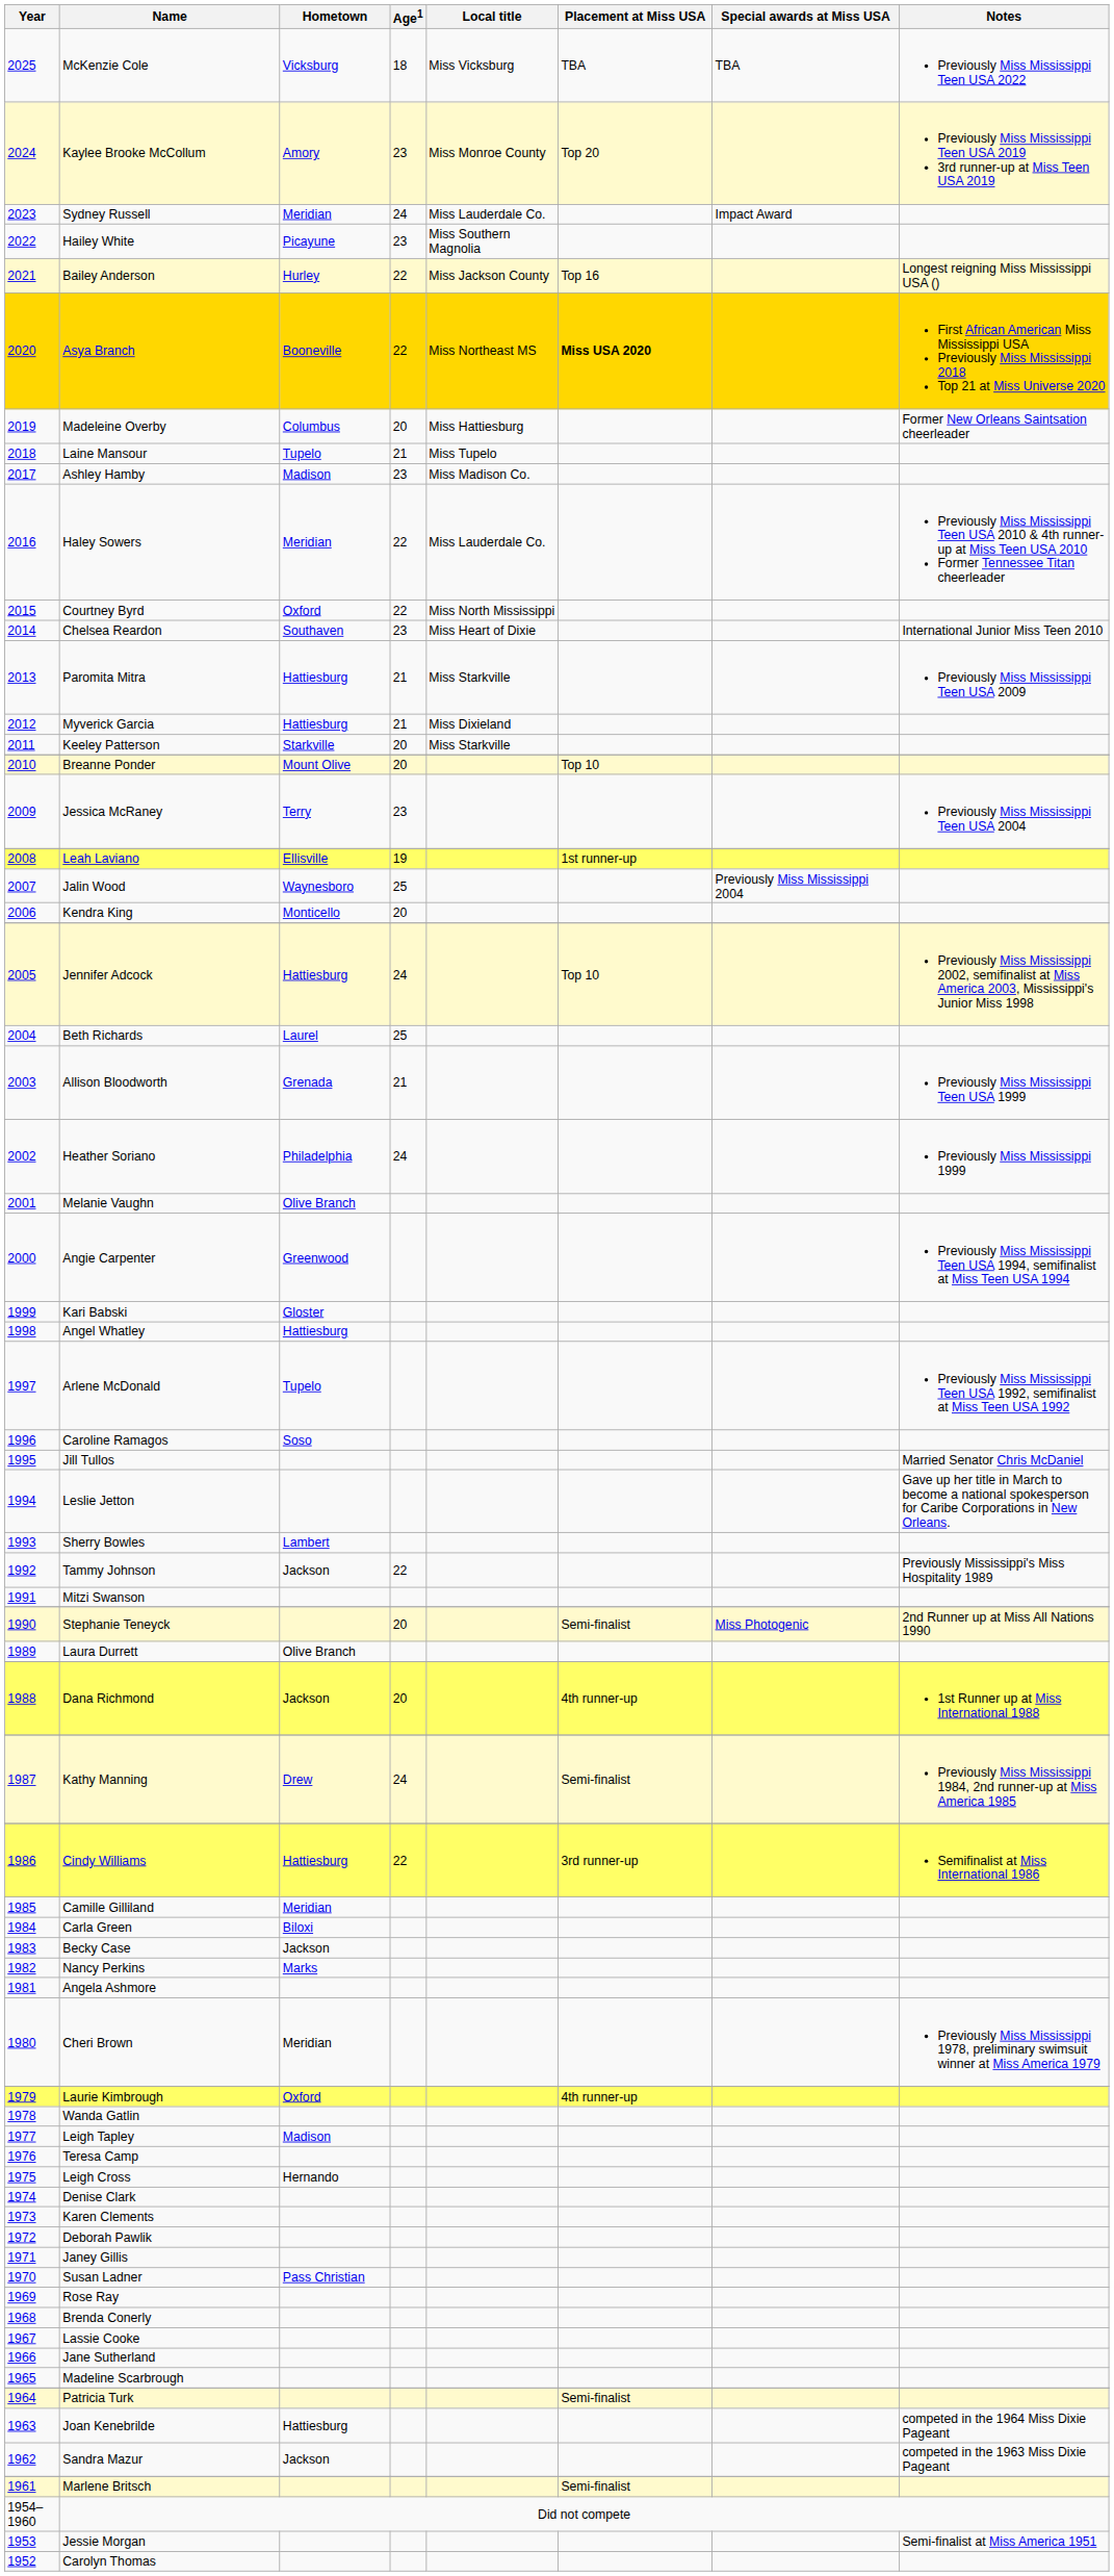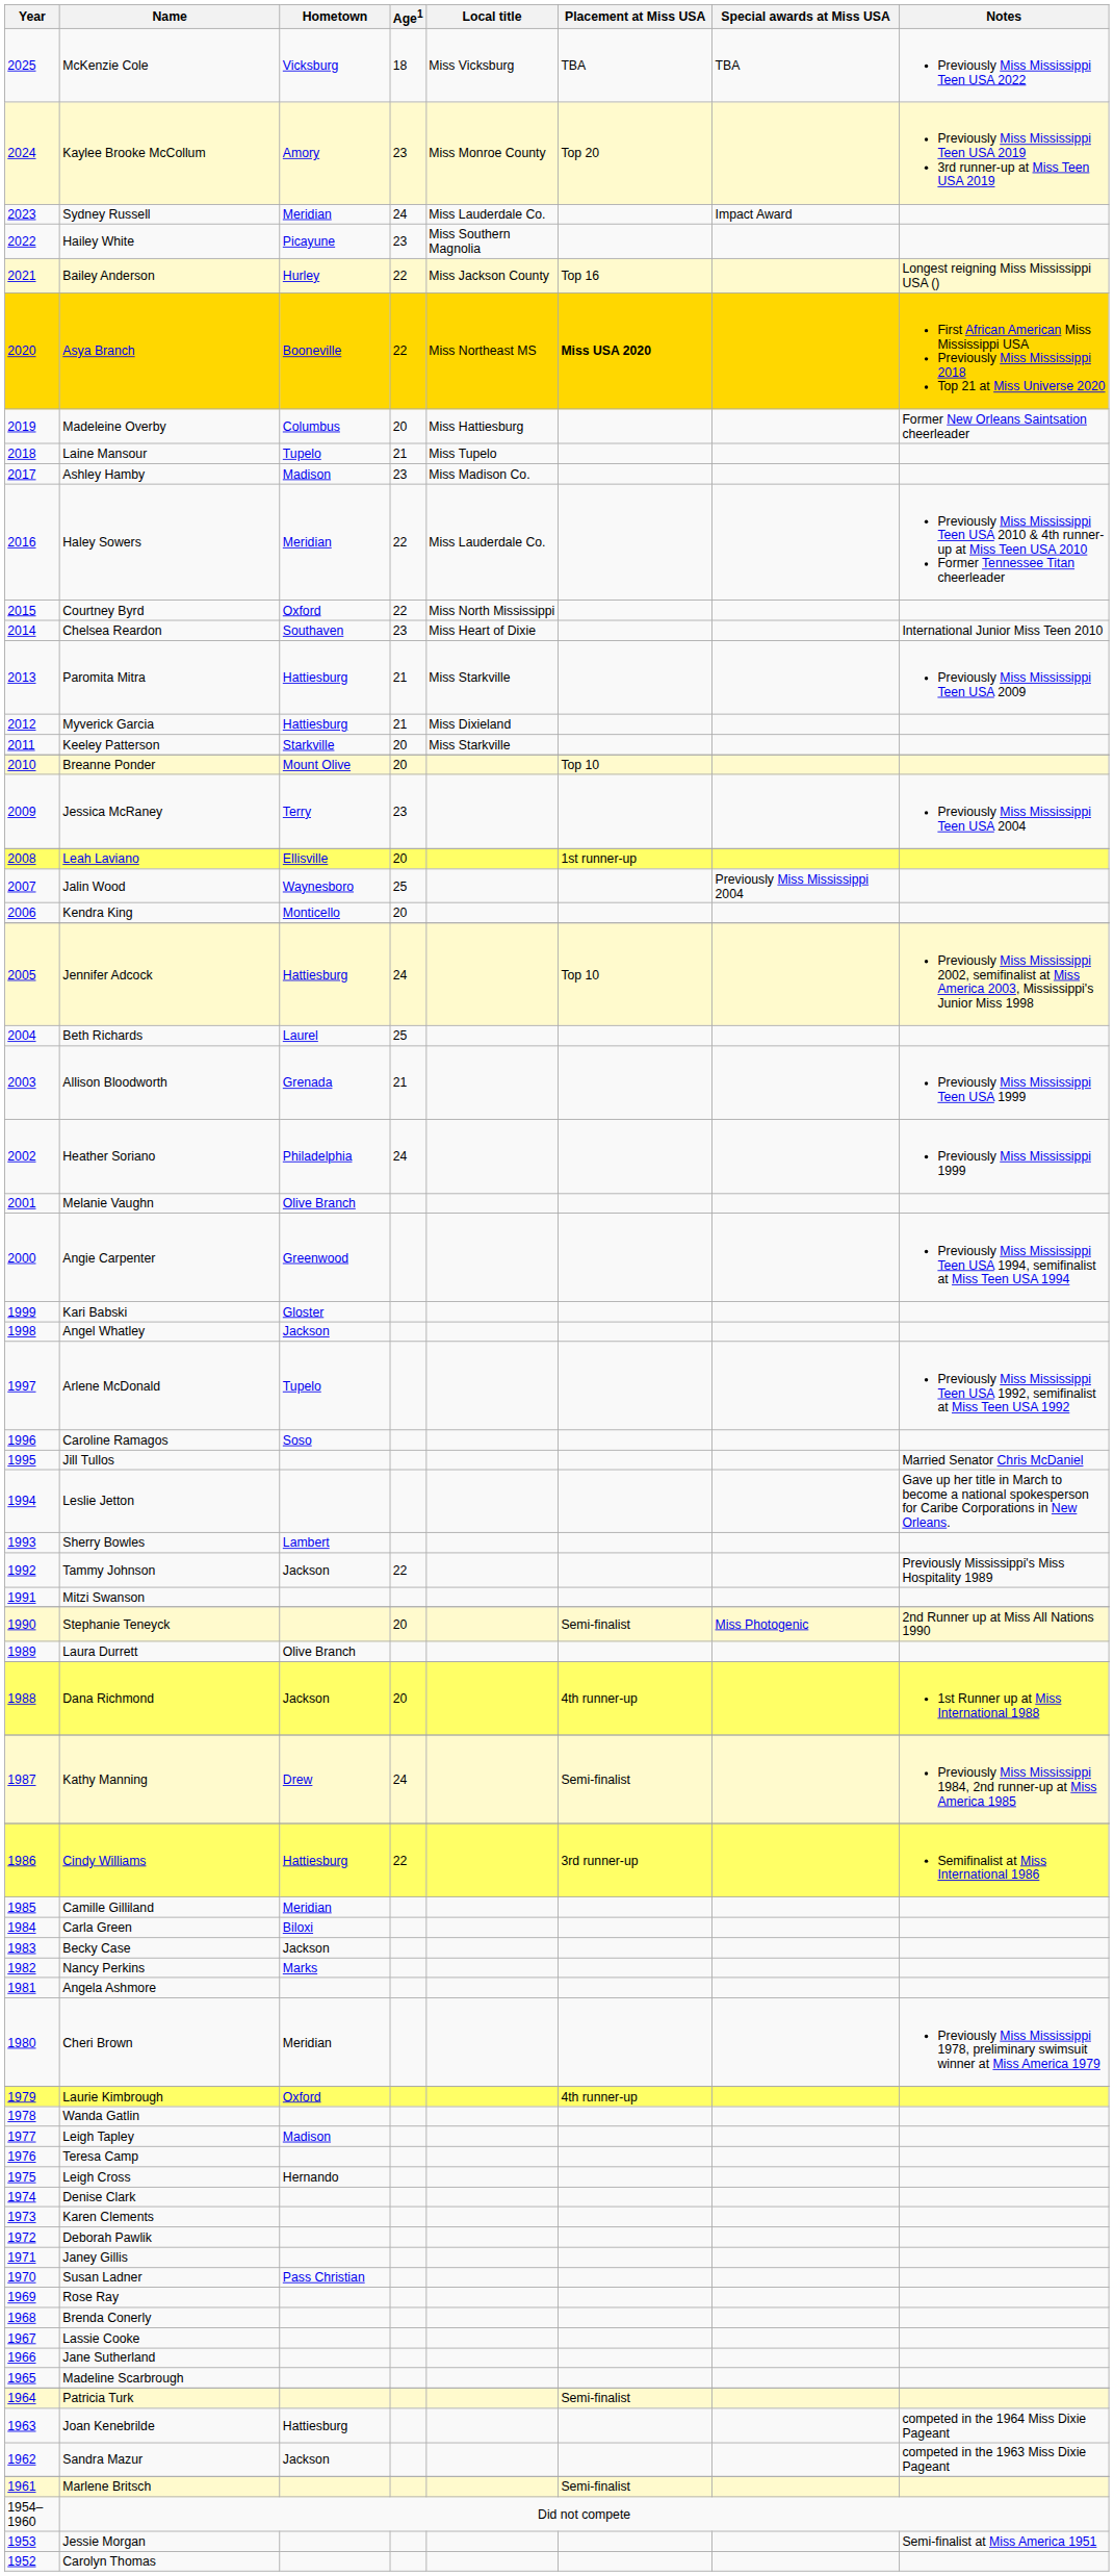Leah Laviano | Age1: 19 -> 20
Angel Whatley | Hometown: Hattiesburg -> Jackson
